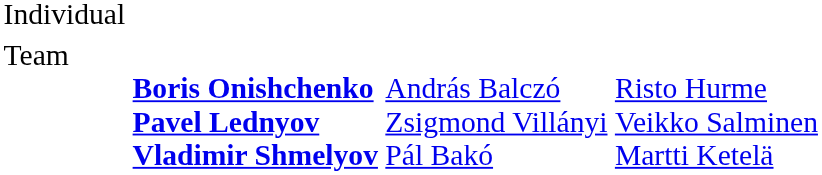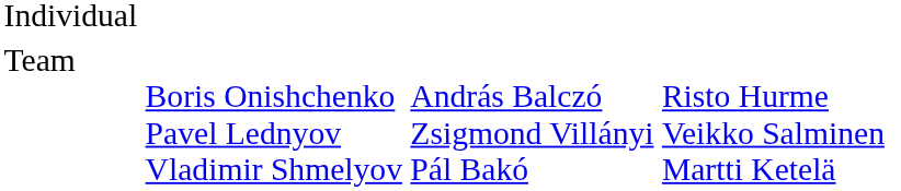Team | column 2: bold -> normal
